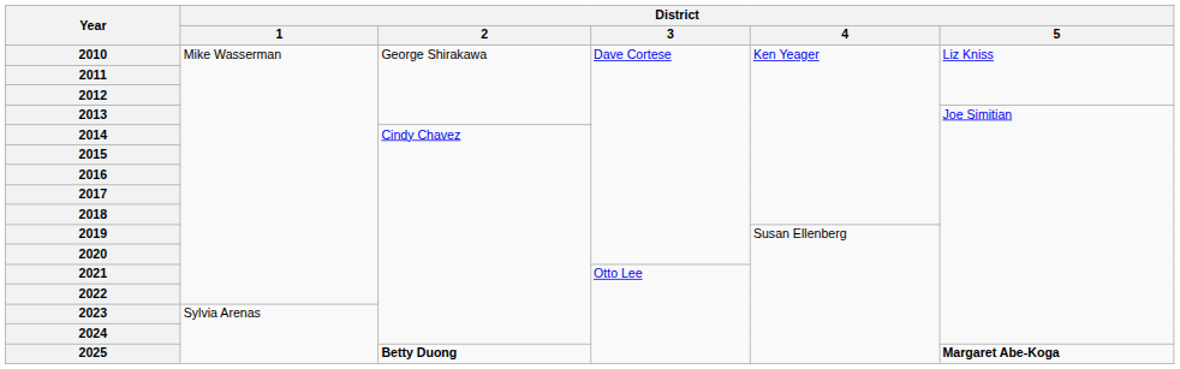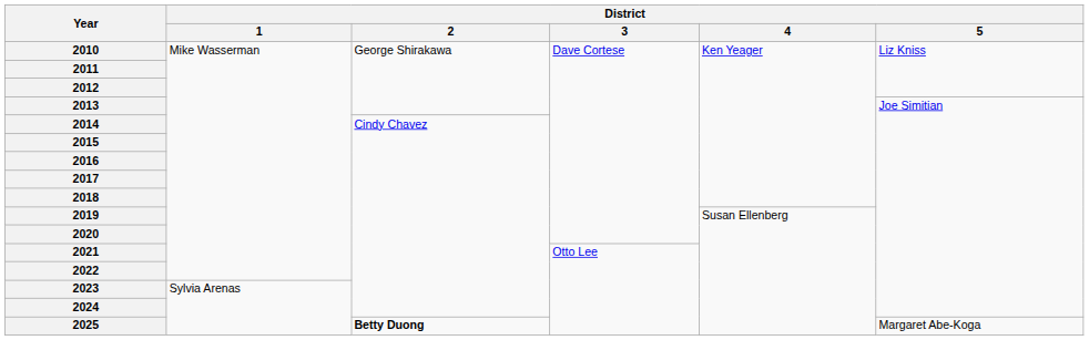2025 | District / 5: bold -> normal
